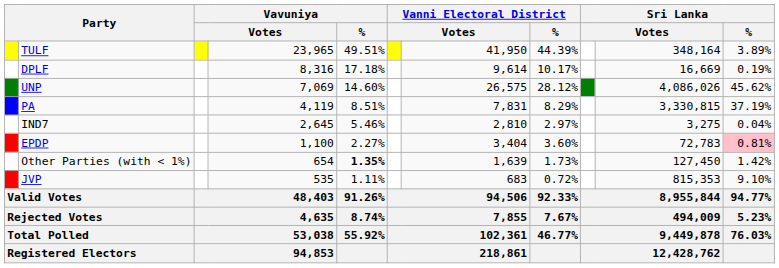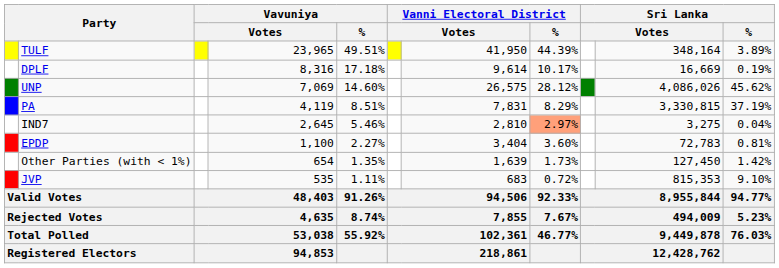IND7 | Vanni Electoral District / %: no background -> lightsalmon background
EPDP | Sri Lanka / %: pink background -> no background
Other Parties (with < 1%) | Vavuniya / %: bold -> normal
